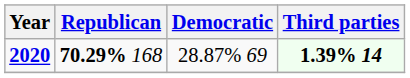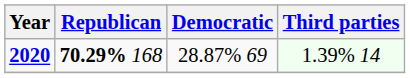2020 | Third parties: bold -> normal
